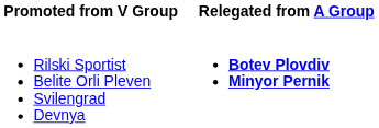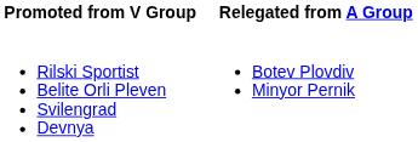Rilski Sportist Belite Orli Pleven Svilengrad Devnya | Relegated from A Group: bold -> normal
